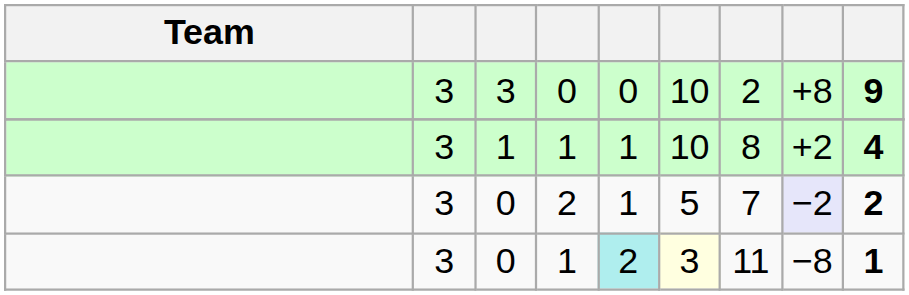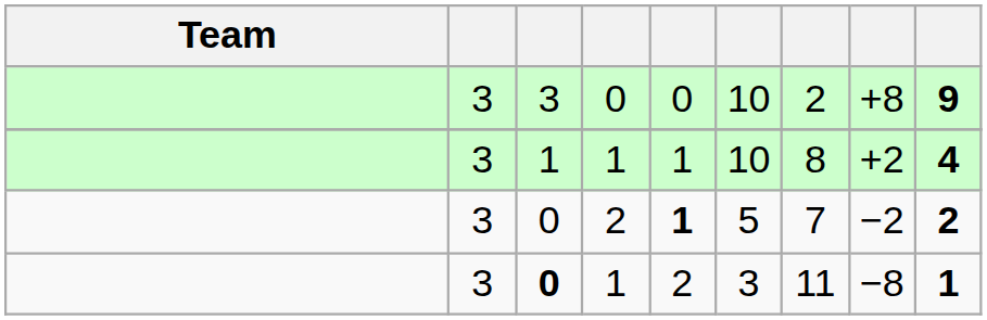row 4 | column 5: normal -> bold
row 4 | column 8: lavender background -> no background
row 5 | column 3: normal -> bold
row 5 | column 5: paleturquoise background -> no background
row 5 | column 6: lightyellow background -> no background
